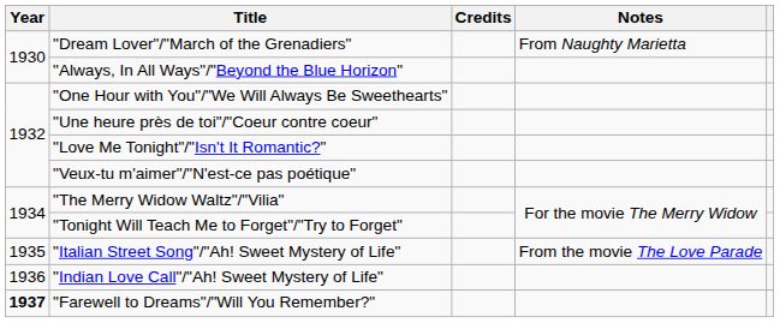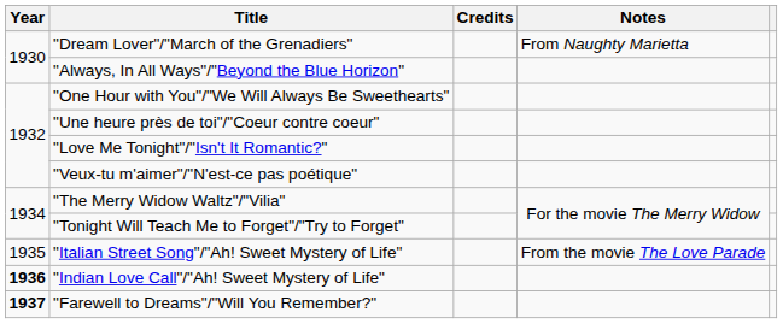"Indian Love Call"/"Ah! Sweet Mystery of Life" | Year: normal -> bold
